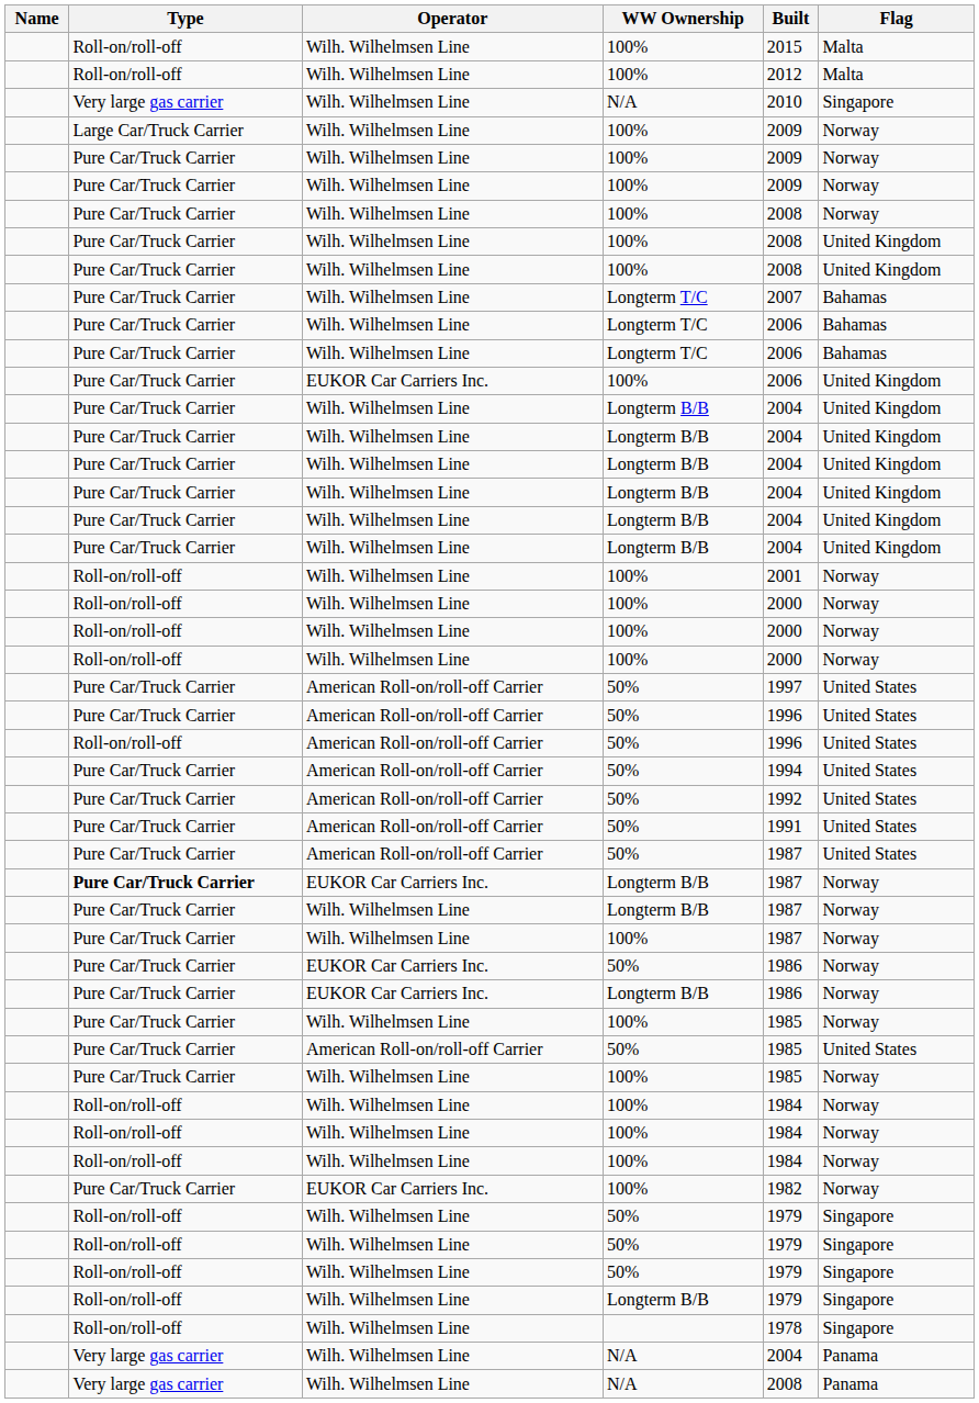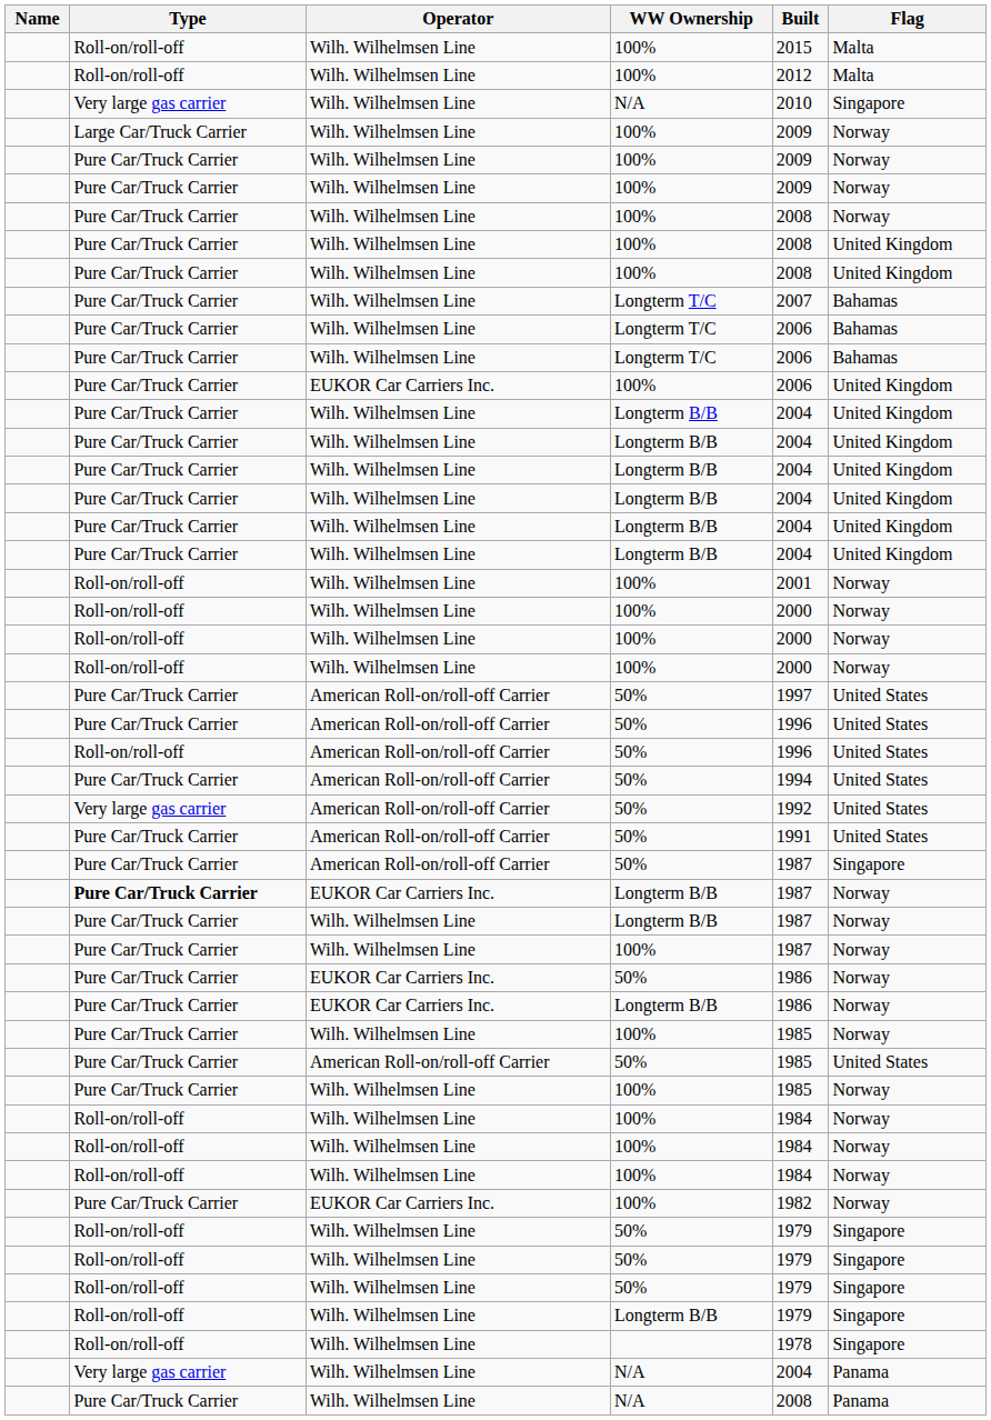row 29 | Type: Pure Car/Truck Carrier -> Very large gas carrier
row 31 | Flag: United States -> Singapore
row 50 | Type: Very large gas carrier -> Pure Car/Truck Carrier
